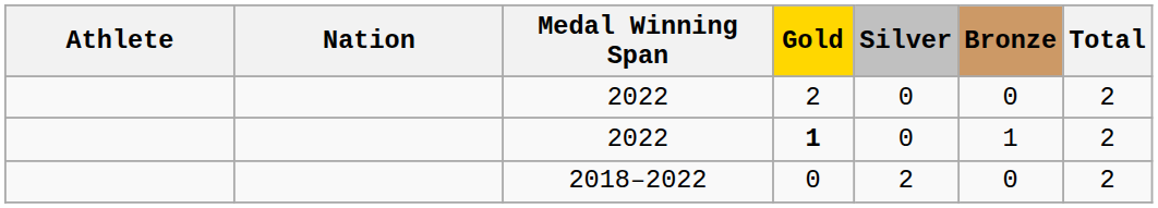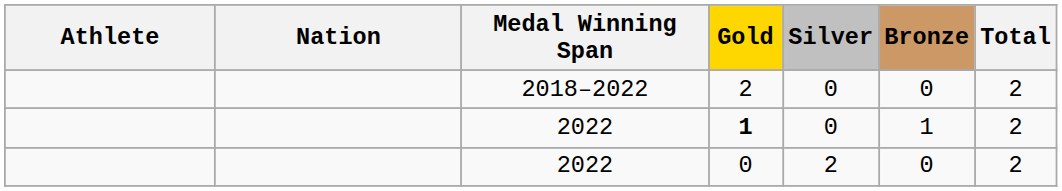row 2 | Medal Winning Span: 2022 -> 2018–2022
row 4 | Medal Winning Span: 2018–2022 -> 2022
